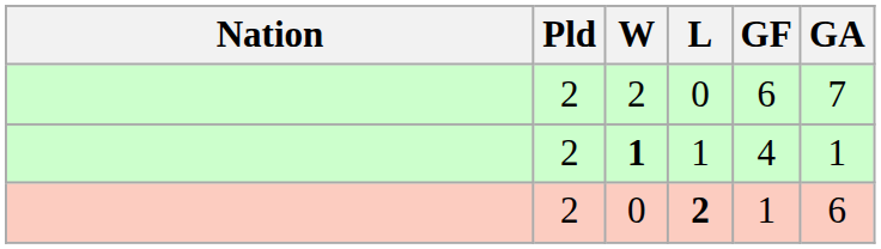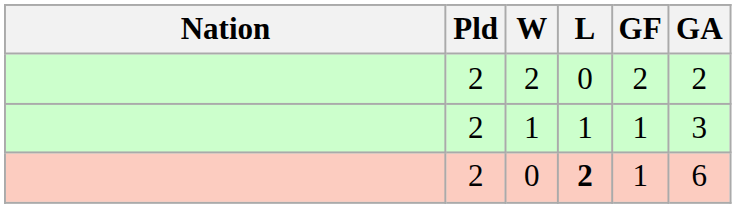row 2 | GF: 6 -> 2
row 2 | GA: 7 -> 2
row 3 | W: bold -> normal
row 3 | GF: 4 -> 1
row 3 | GA: 1 -> 3
